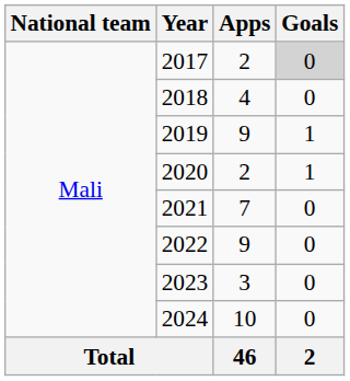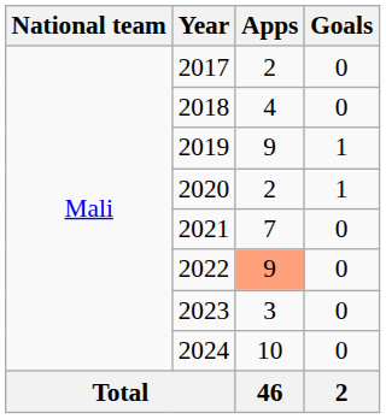2017 | Goals: lightgrey background -> no background
2022 | Apps: no background -> lightsalmon background
